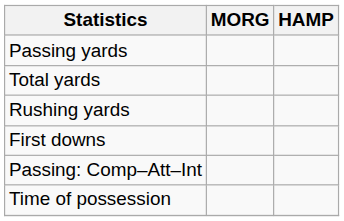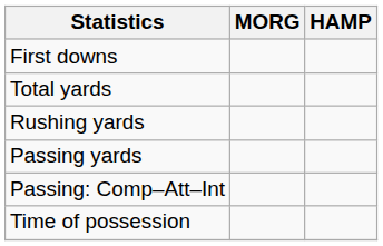rows swapped: First downs <-> Passing yards
